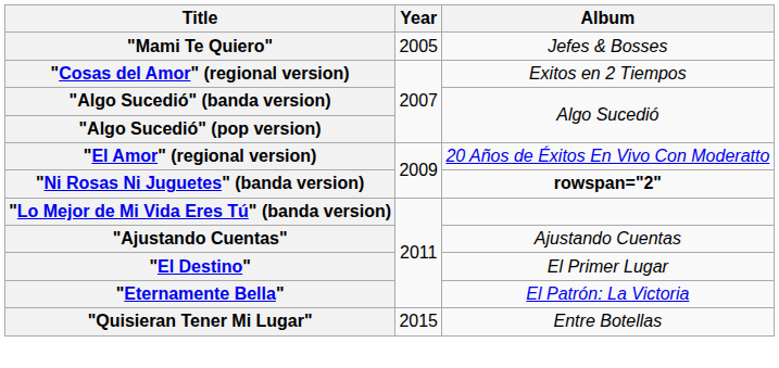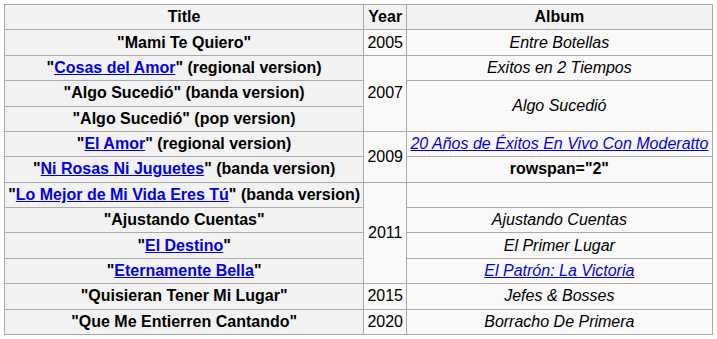"Mami Te Quiero" | Album: Jefes & Bosses -> Entre Botellas
"Quisieran Tener Mi Lugar" | Album: Entre Botellas -> Jefes & Bosses
+ row: "Que Me Entierren Cantando" | 2020 | Borracho De Primera
